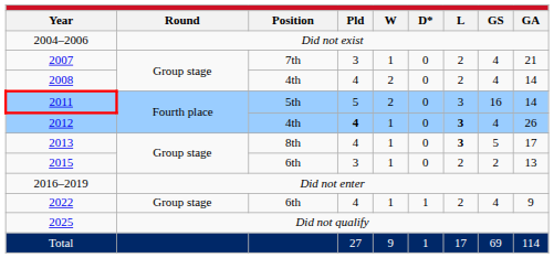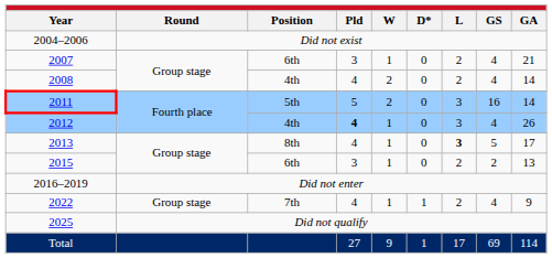2007 | Position: 7th -> 6th
2012 | L: bold -> normal
2022 | Position: 6th -> 7th
